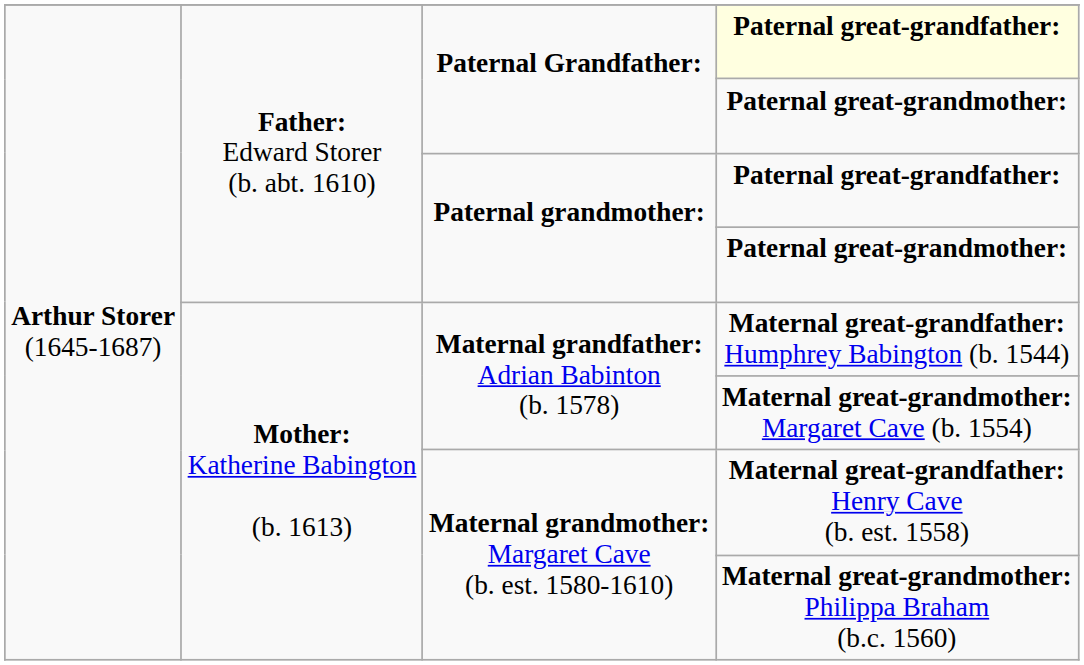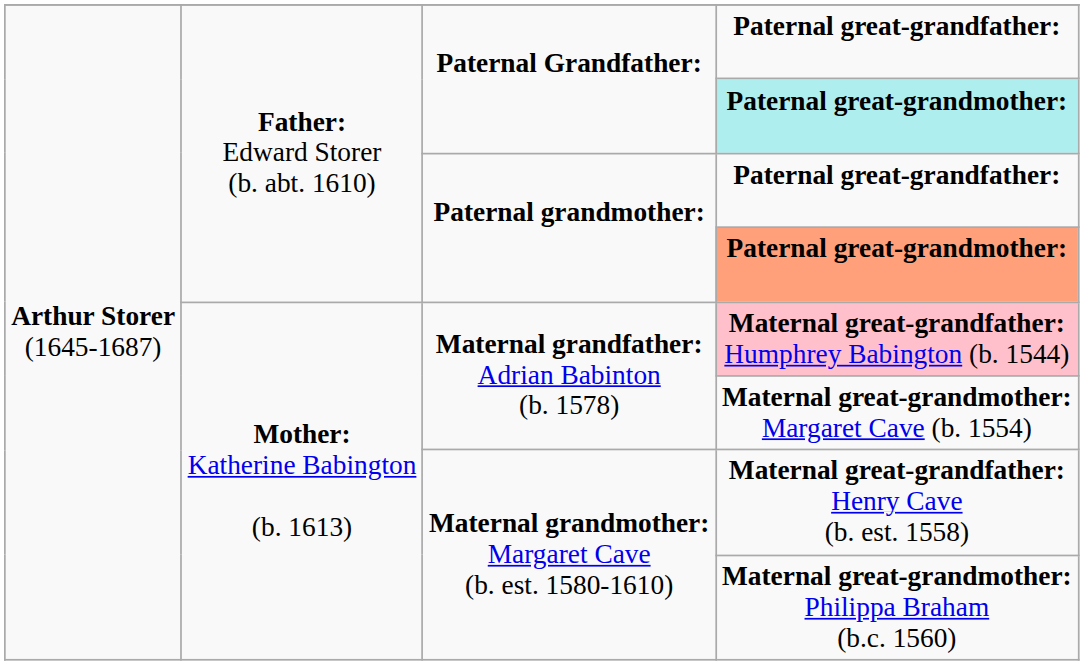Paternal Grandfather: / Paternal great-grandfather: | column 4: lightyellow background -> no background
Paternal Grandfather: / Paternal great-grandmother: | column 4: no background -> paleturquoise background
Paternal grandmother: / Paternal great-grandmother: | column 4: no background -> lightsalmon background
Maternal great-grandfather: Humphrey Babington (b. 1544) | column 4: no background -> pink background
